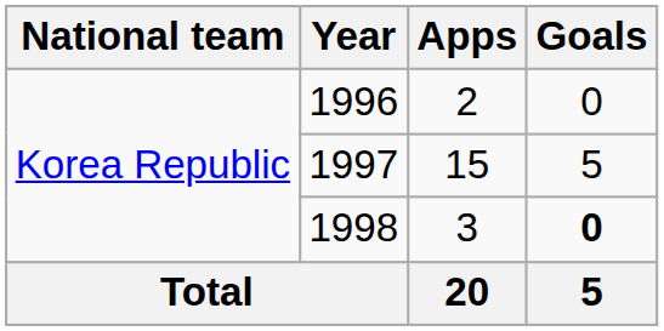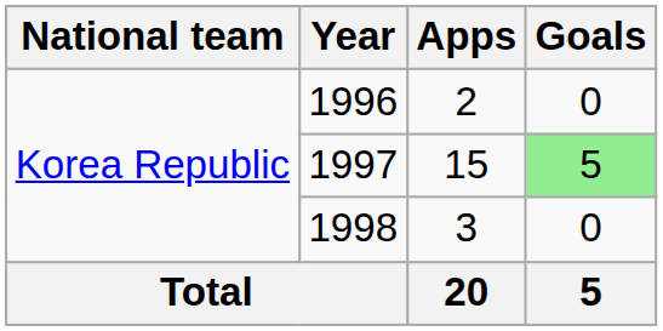1997 | Goals: no background -> lightgreen background
1998 | Goals: bold -> normal
